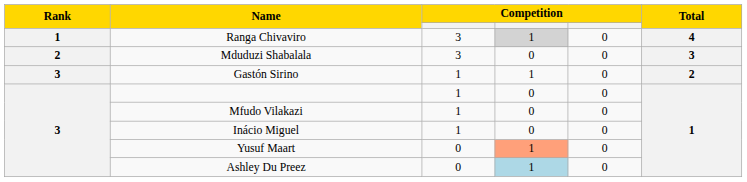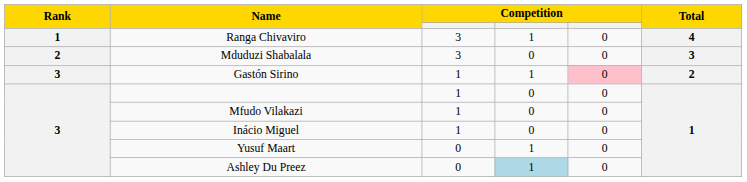Ranga Chivaviro | column 4: lightgrey background -> no background
Gastón Sirino | column 5: no background -> pink background
Yusuf Maart | column 4: lightsalmon background -> no background
